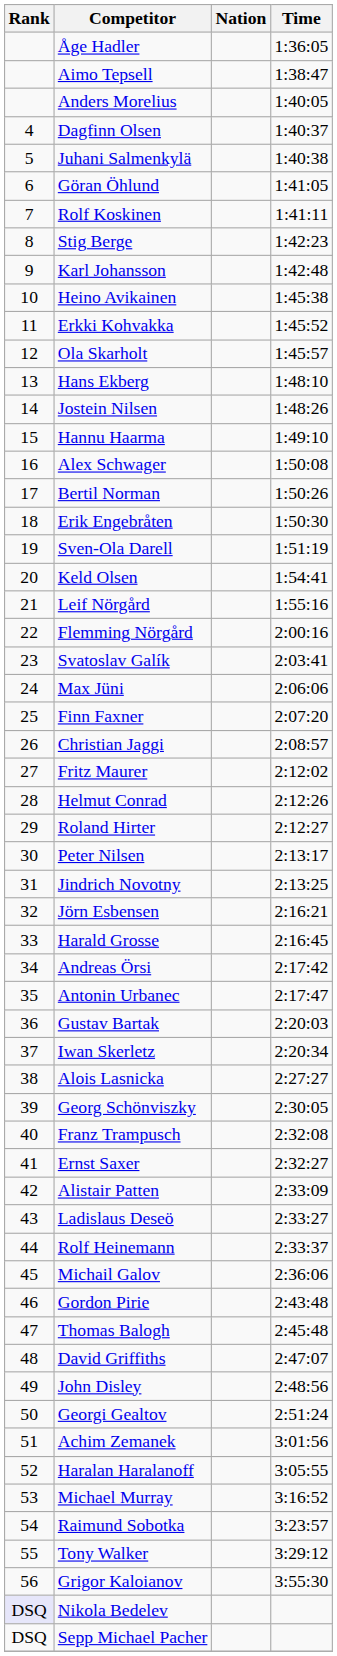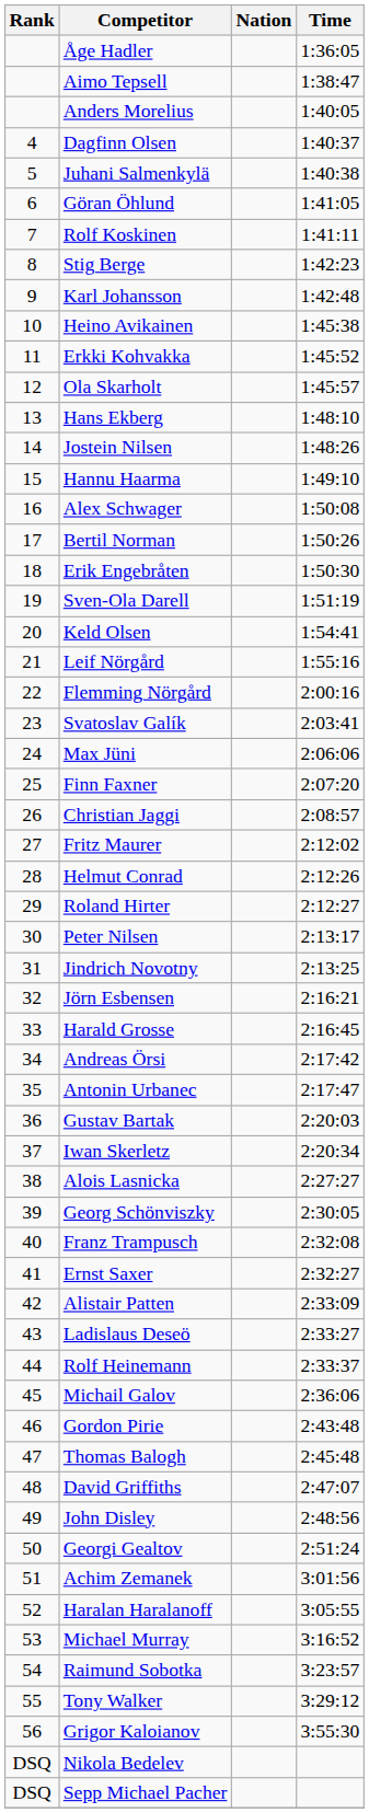Nikola Bedelev | Rank: lavender background -> no background
